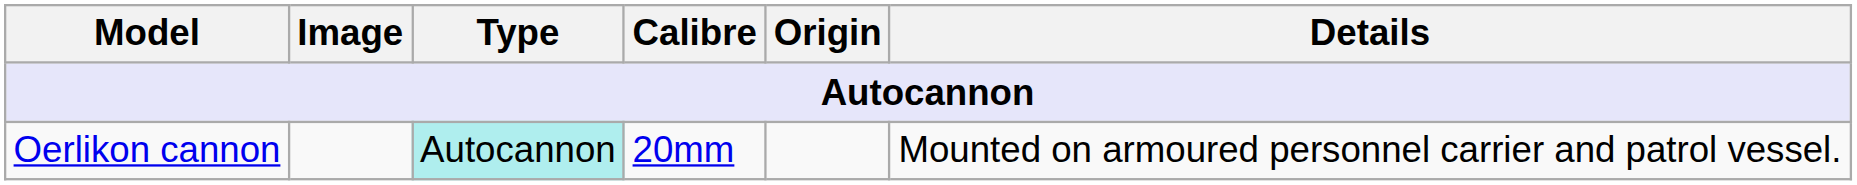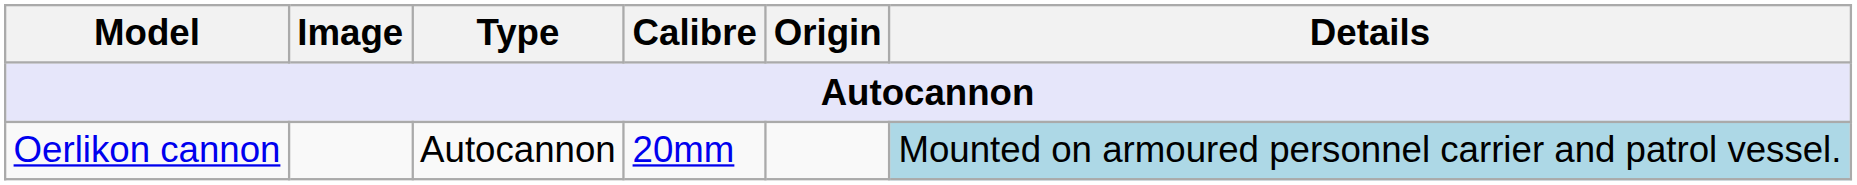Oerlikon cannon | Type: paleturquoise background -> no background
Oerlikon cannon | Details: no background -> lightblue background
